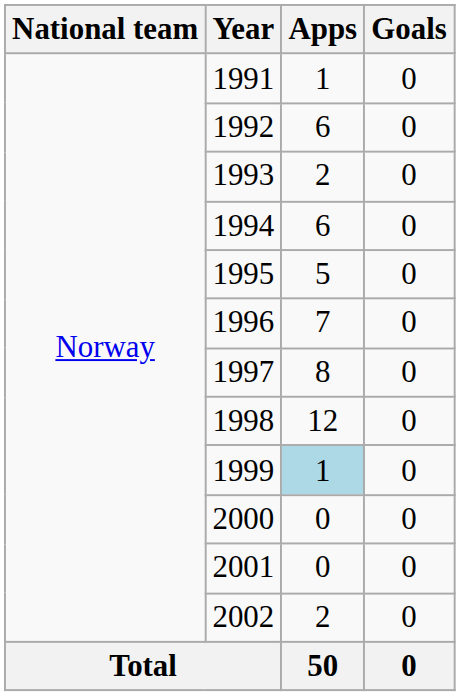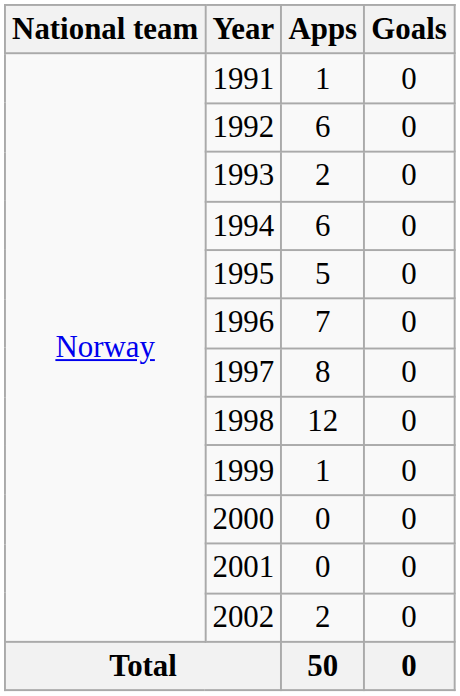1999 | Apps: lightblue background -> no background
